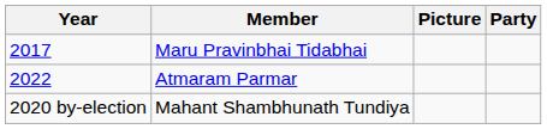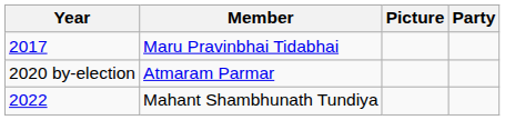Atmaram Parmar | Year: 2022 -> 2020 by-election
Mahant Shambhunath Tundiya | Year: 2020 by-election -> 2022
